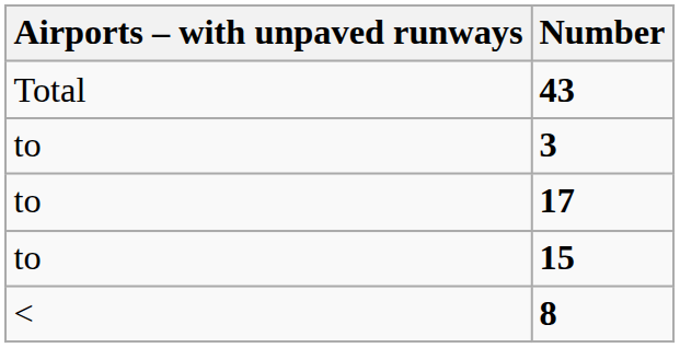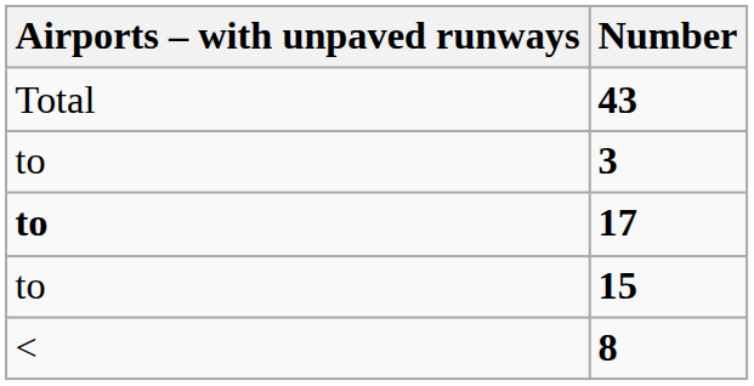17 | Airports – with unpaved runways: normal -> bold
